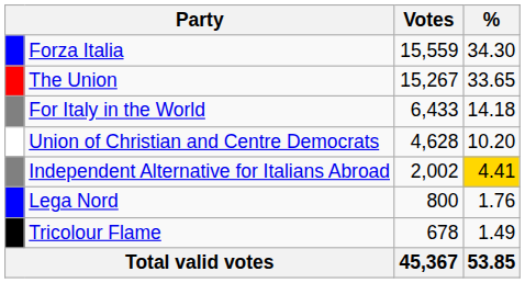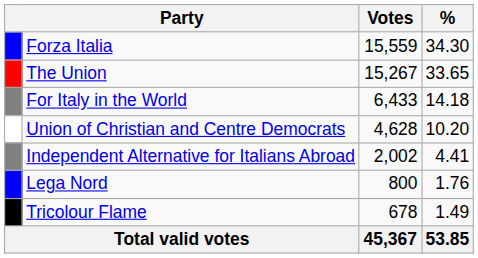Independent Alternative for Italians Abroad | %: gold background -> no background
